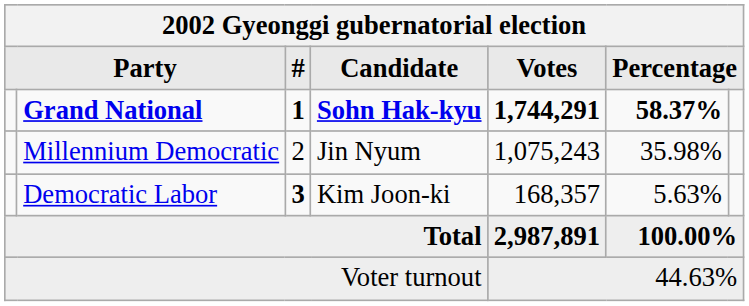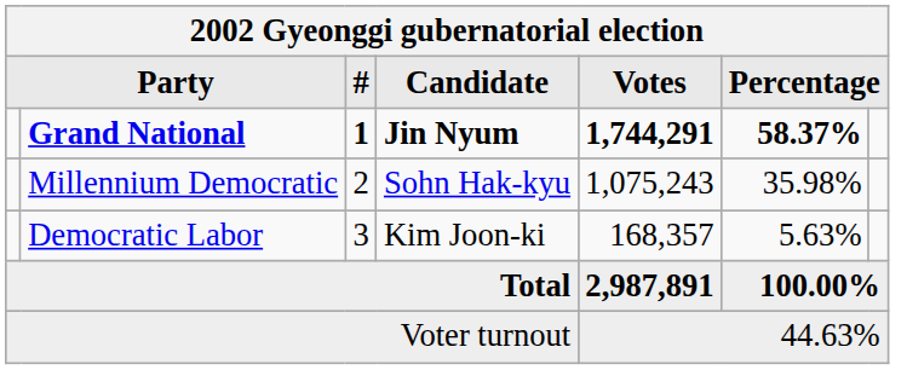Grand National | Candidate: Sohn Hak-kyu -> Jin Nyum
Millennium Democratic | Candidate: Jin Nyum -> Sohn Hak-kyu
Democratic Labor | #: bold -> normal
